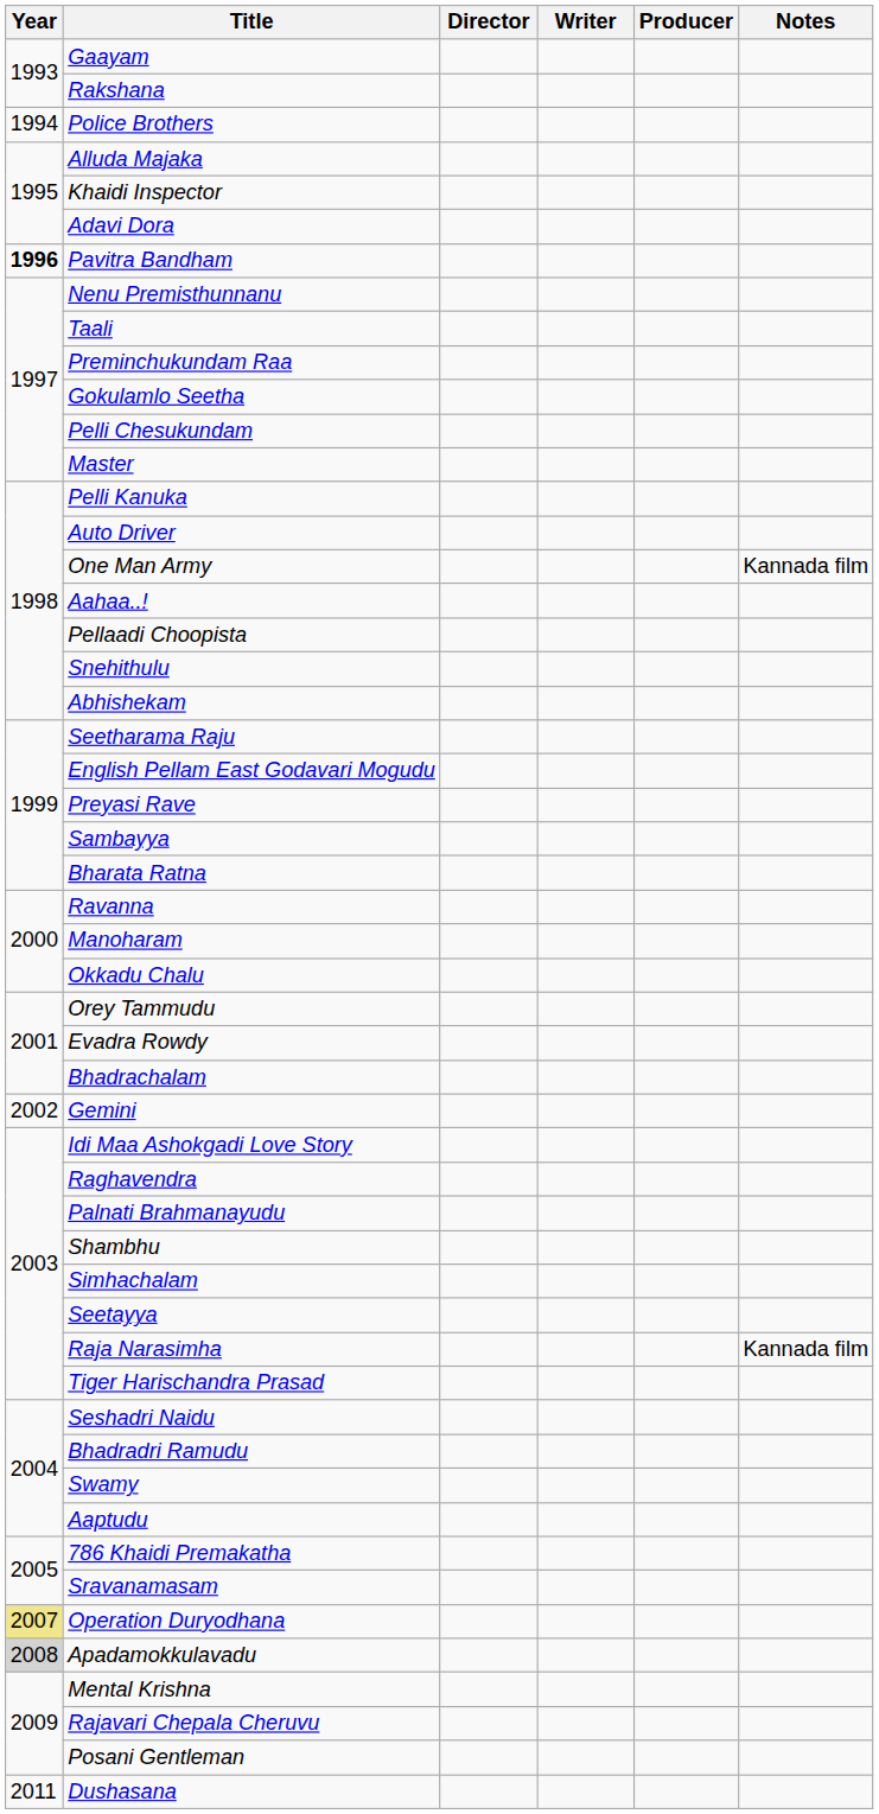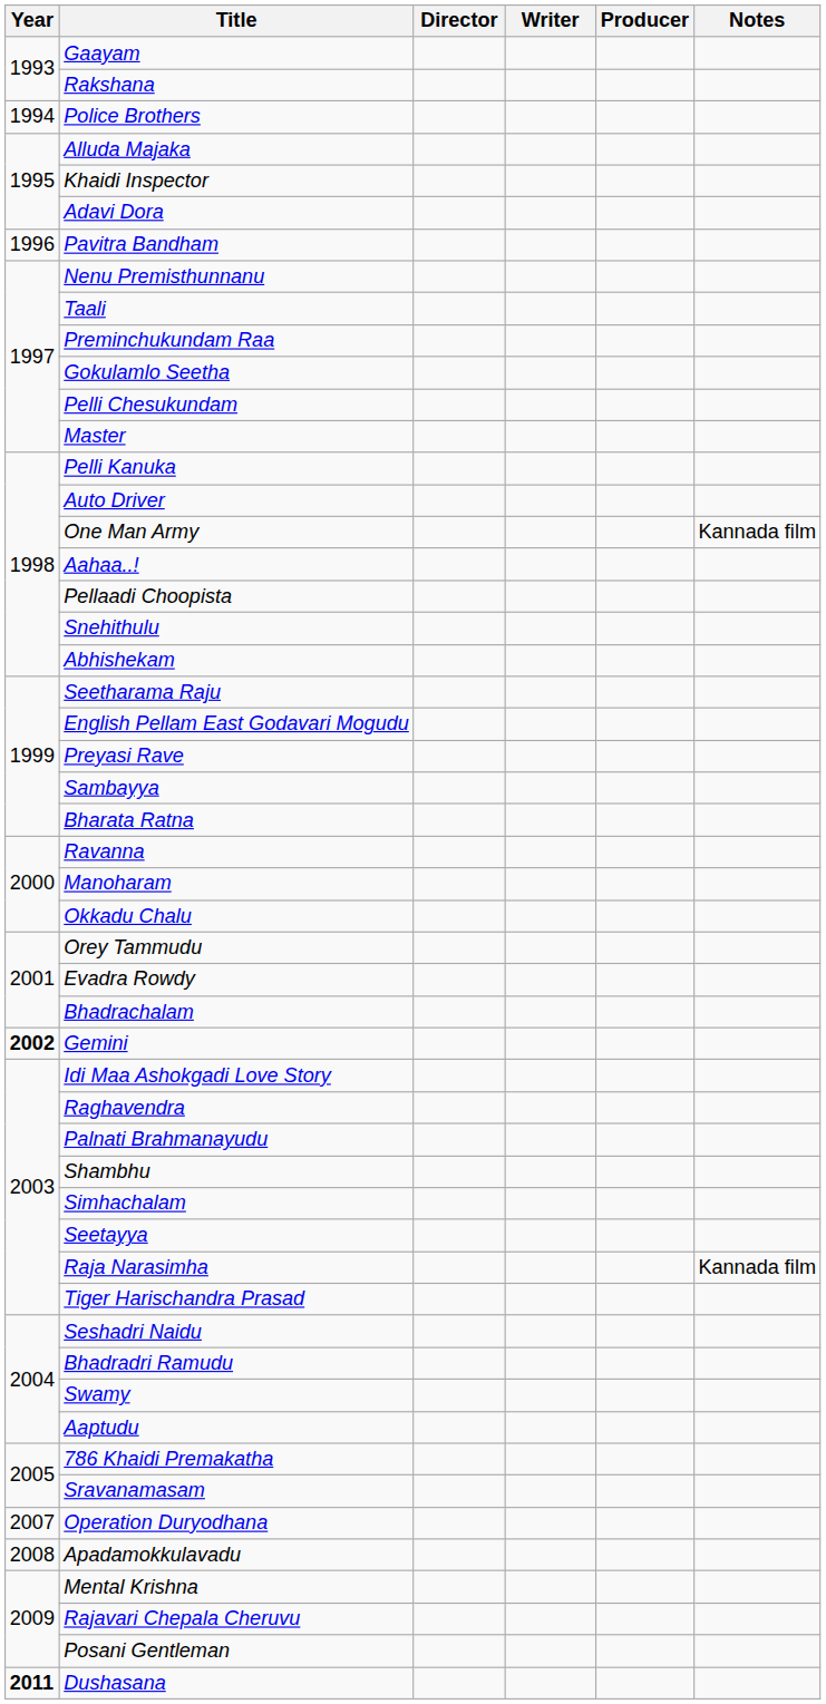Pavitra Bandham | Year: bold -> normal
Gemini | Year: normal -> bold
Operation Duryodhana | Year: khaki background -> no background
Apadamokkulavadu | Year: lightgrey background -> no background
Dushasana | Year: normal -> bold
